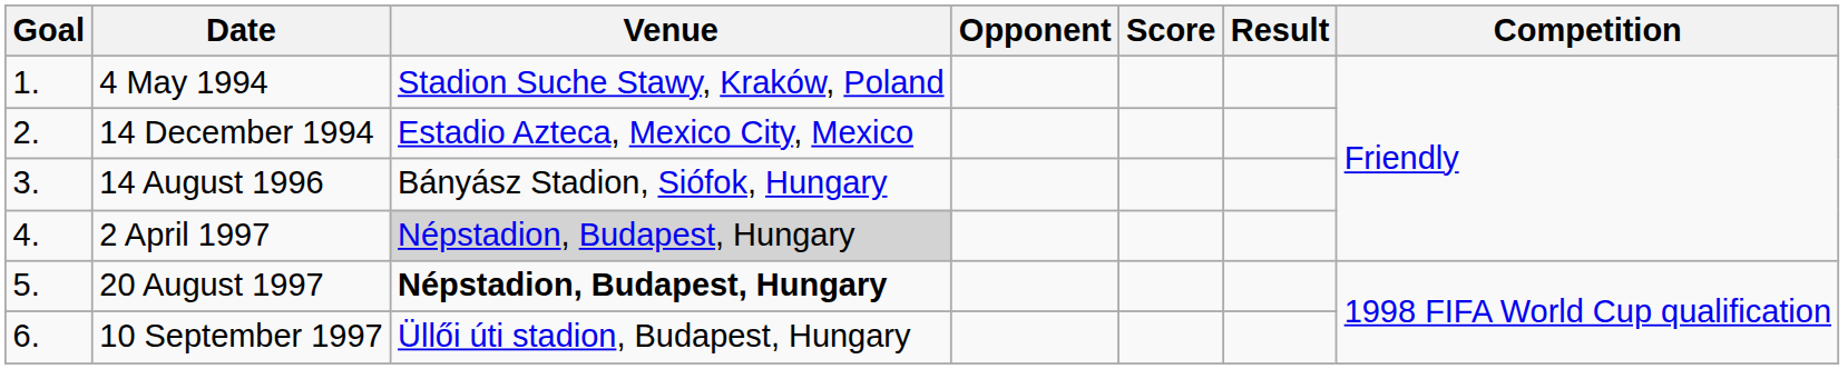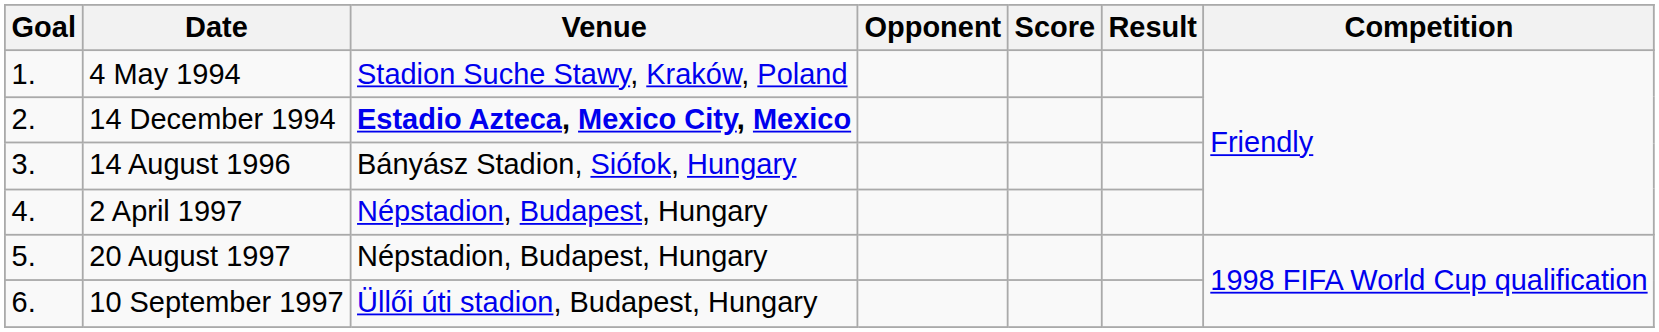14 December 1994 | Venue: normal -> bold
2 April 1997 | Venue: lightgrey background -> no background
20 August 1997 | Venue: bold -> normal
